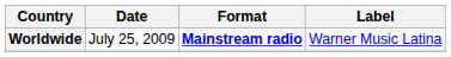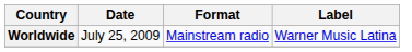Worldwide | Format: bold -> normal
